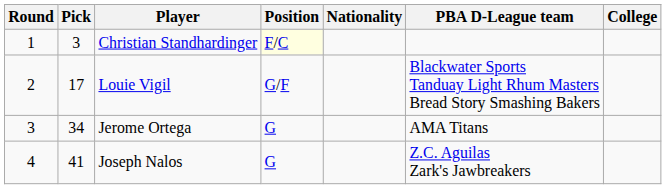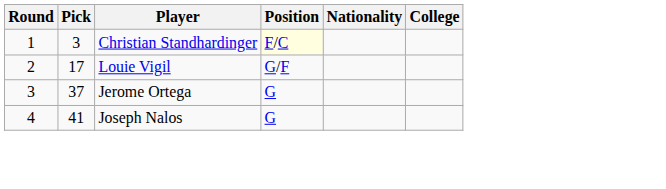- column: PBA D-League team | Blackwater Sports Tanduay Light Rhum Masters Bread Story Smashing Bakers | AMA Titans | Z.C. Aguilas Zark's Jawbreakers
Jerome Ortega | Pick: 34 -> 37
